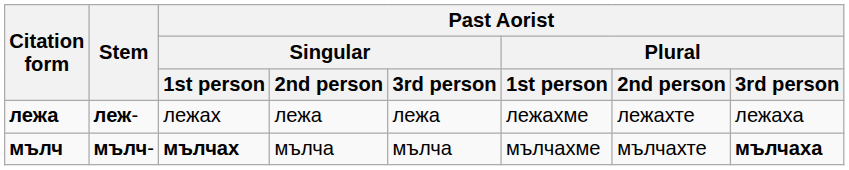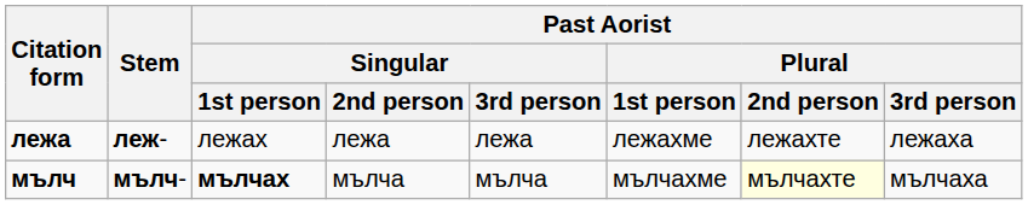мълч | Past Aorist / Plural / 2nd person: no background -> lightyellow background
мълч | Past Aorist / Plural / 3rd person: bold -> normal
